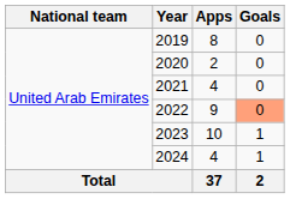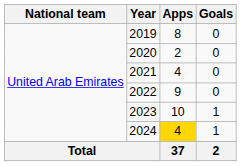2022 | Goals: lightsalmon background -> no background
2024 | Apps: no background -> gold background
